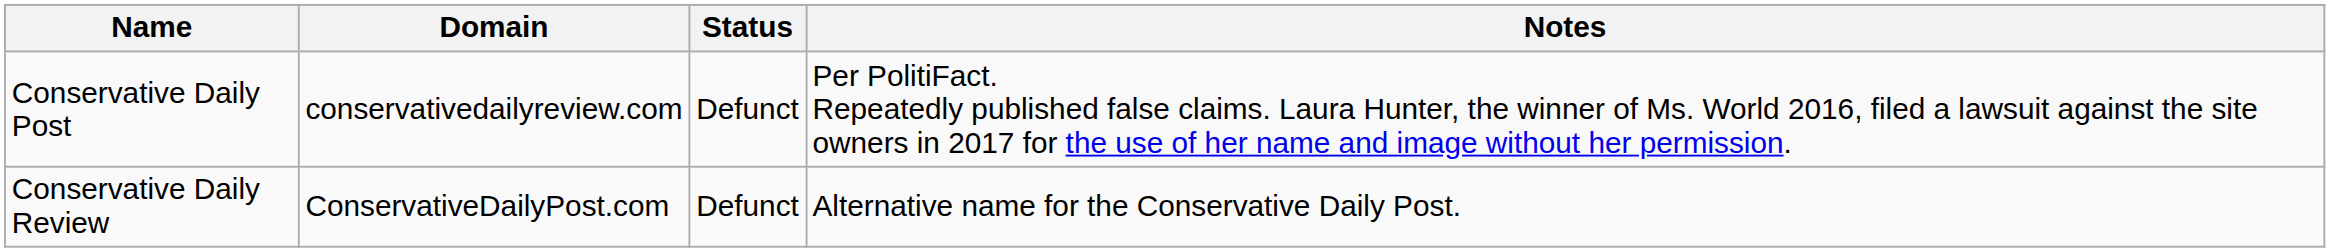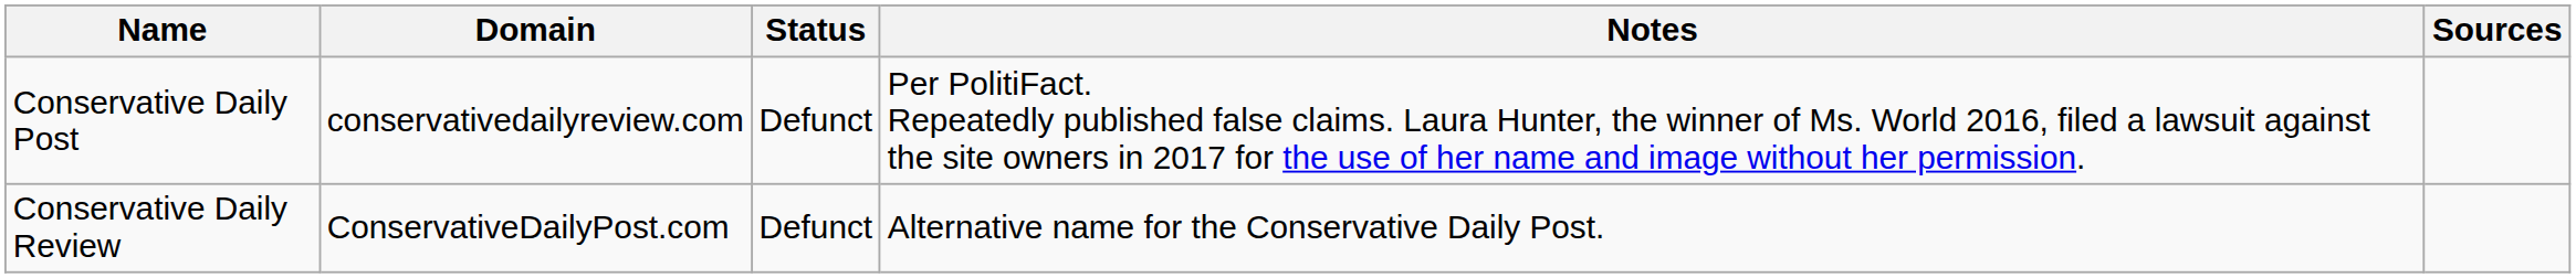+ column: Sources
